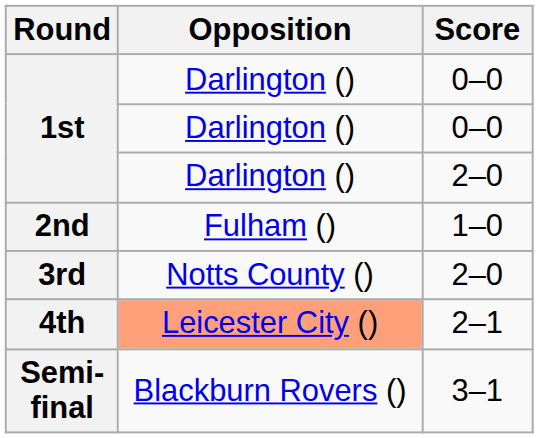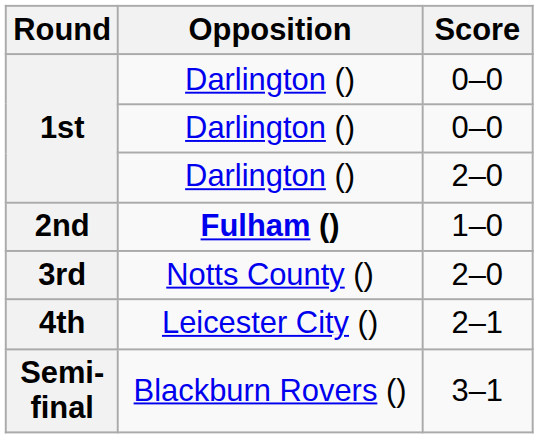2nd | Opposition: normal -> bold
4th | Opposition: lightsalmon background -> no background
